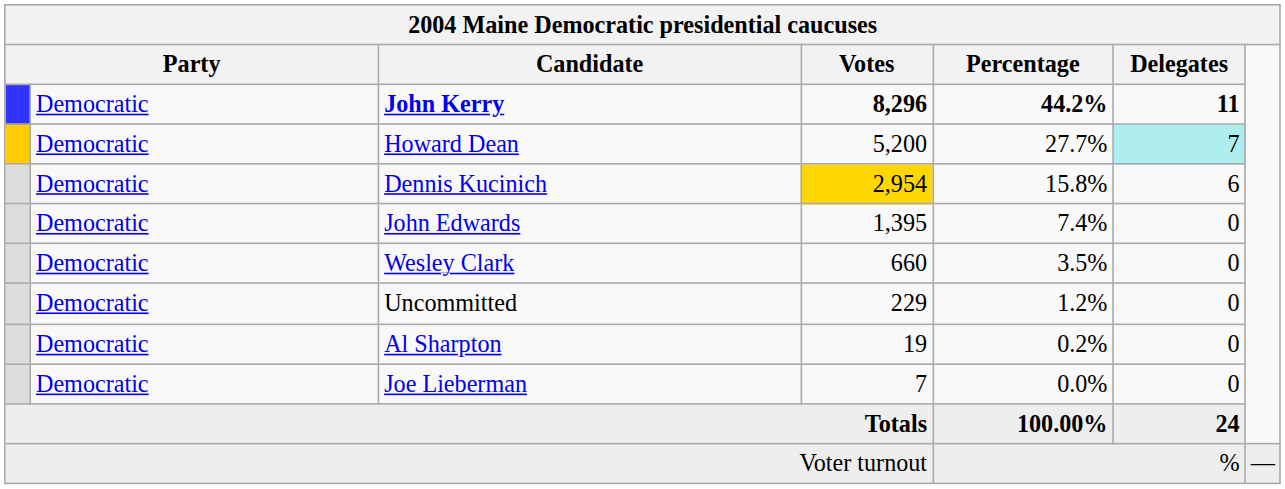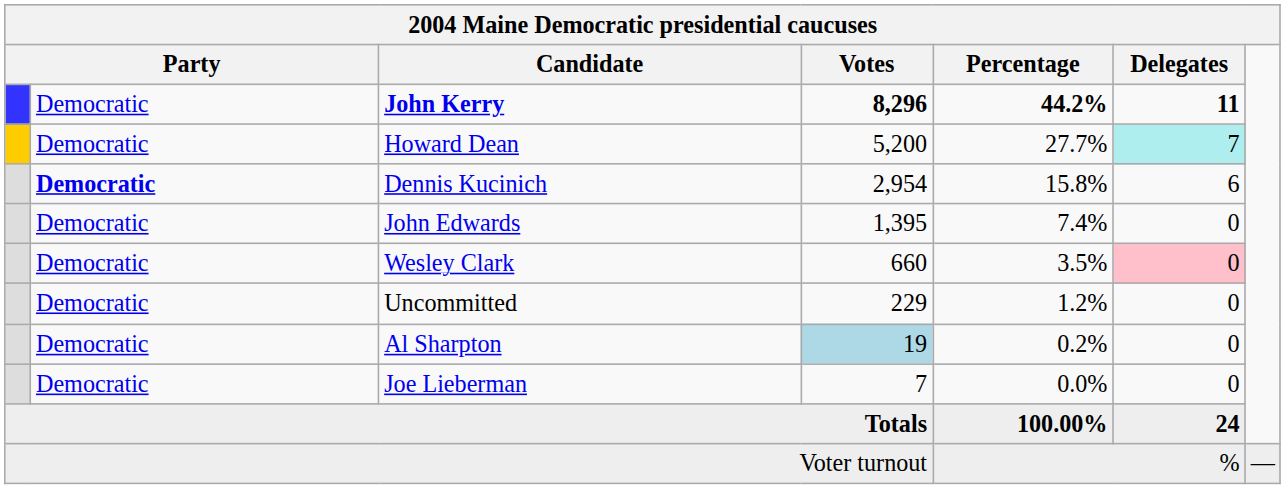Dennis Kucinich | column 2: normal -> bold
Dennis Kucinich | Votes: gold background -> no background
Wesley Clark | Delegates: no background -> pink background
Al Sharpton | Votes: no background -> lightblue background
